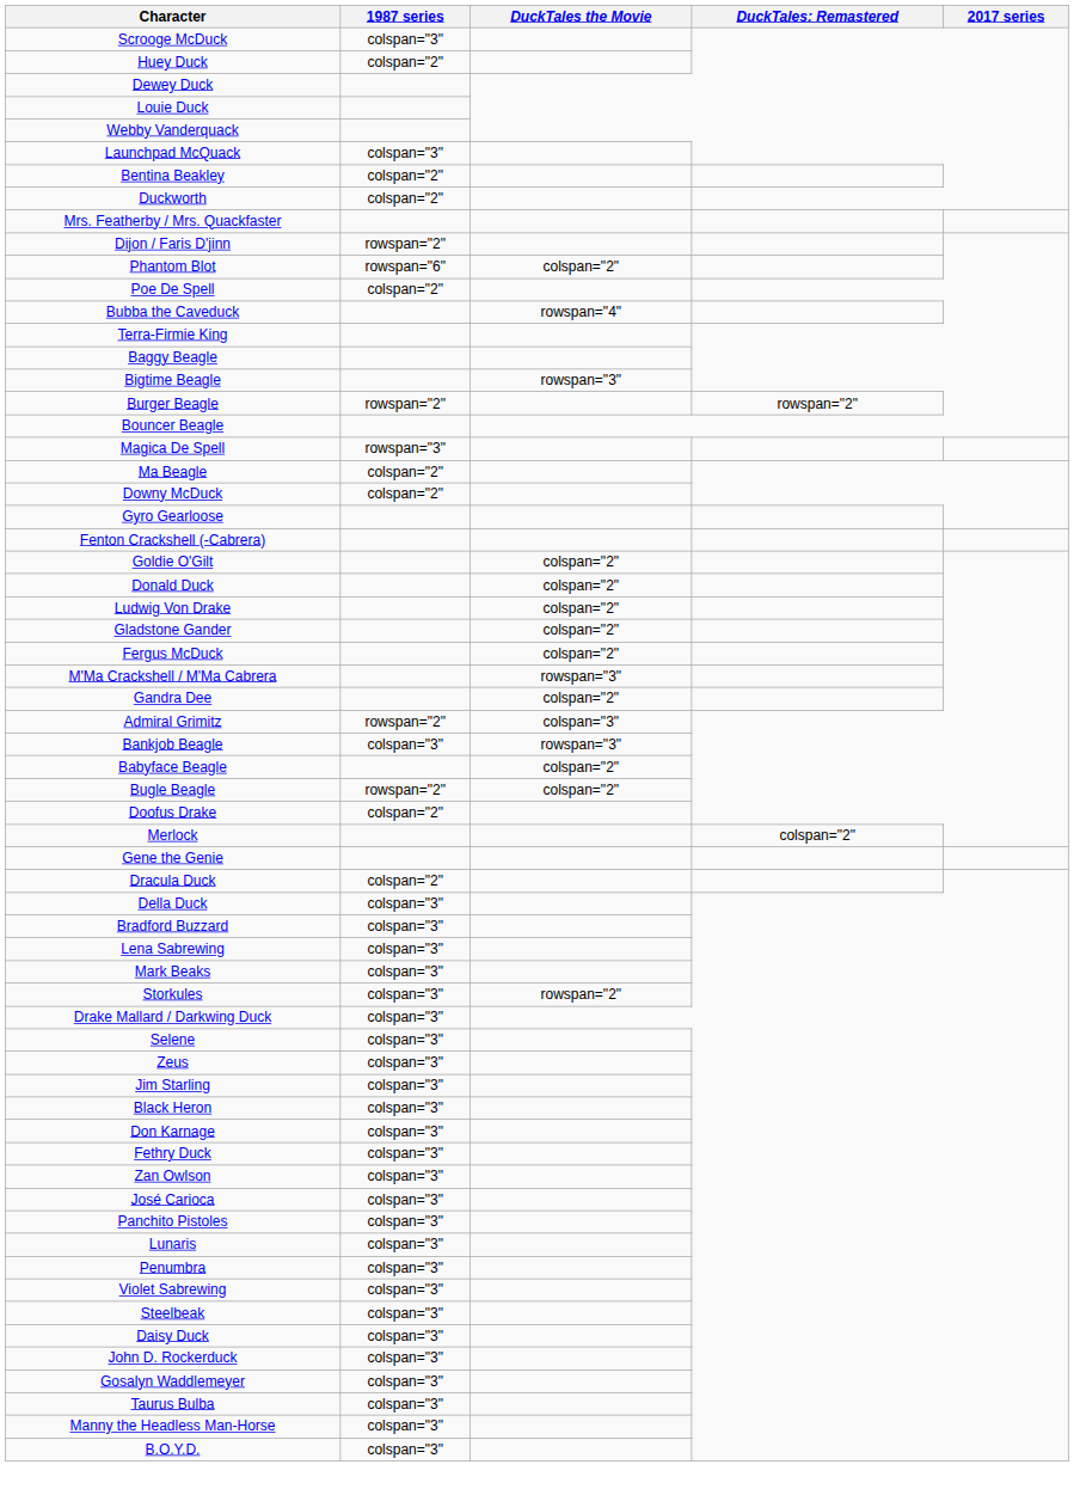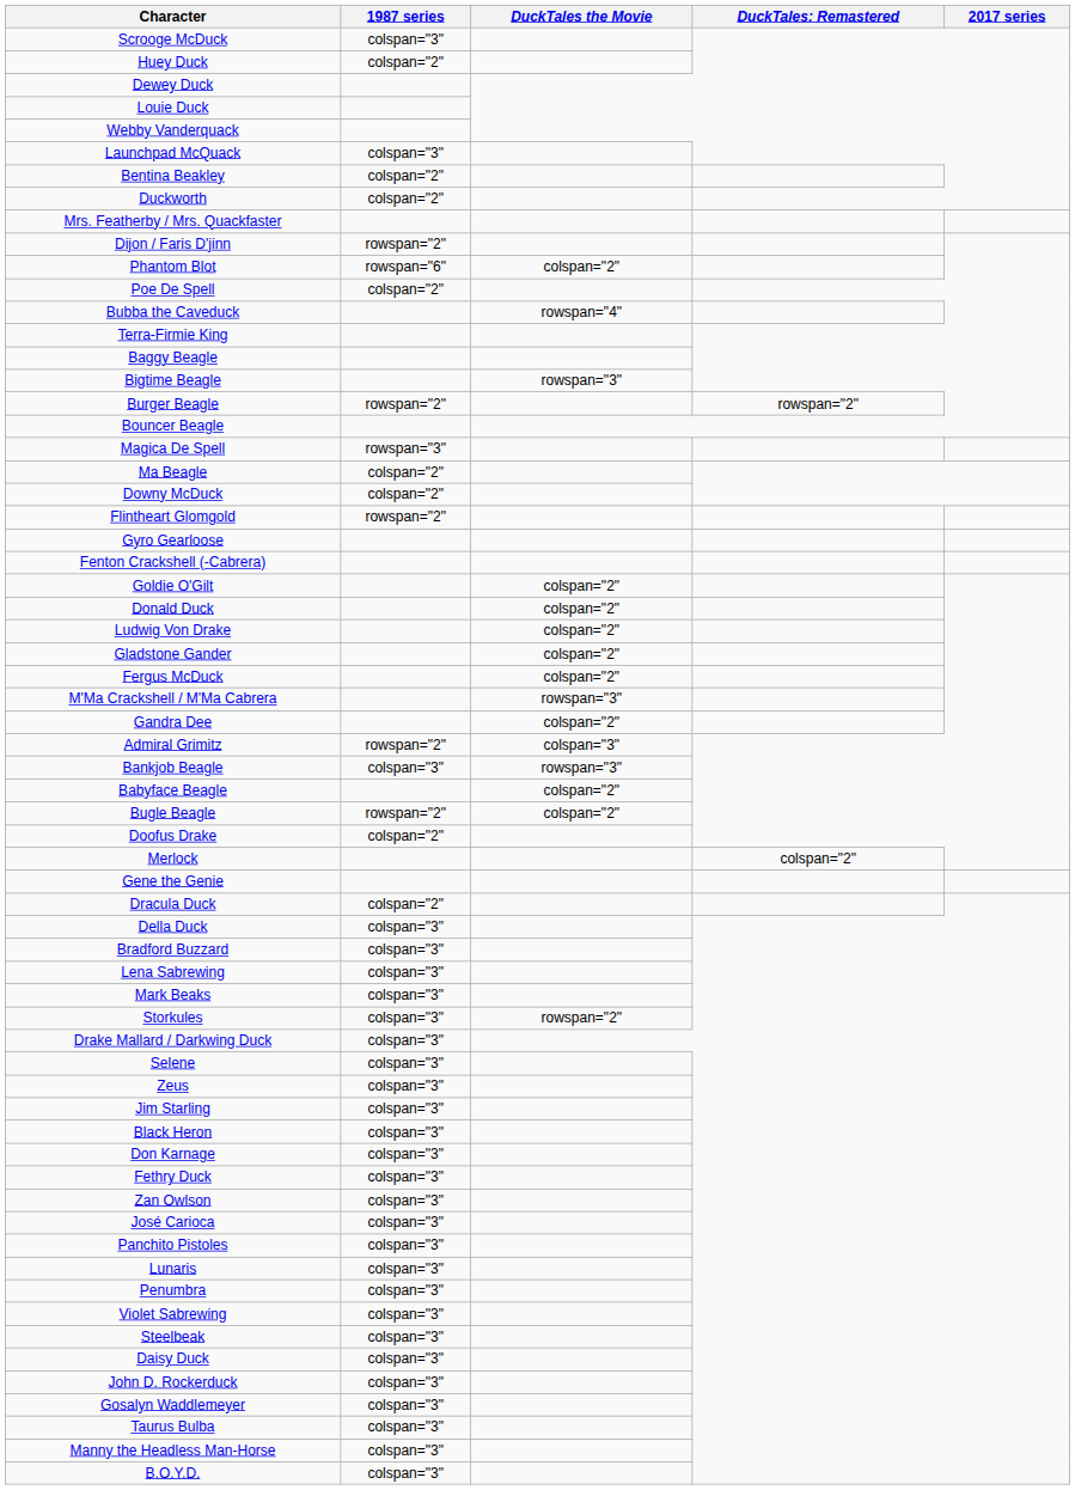+ row: Flintheart Glomgold | rowspan="2"
